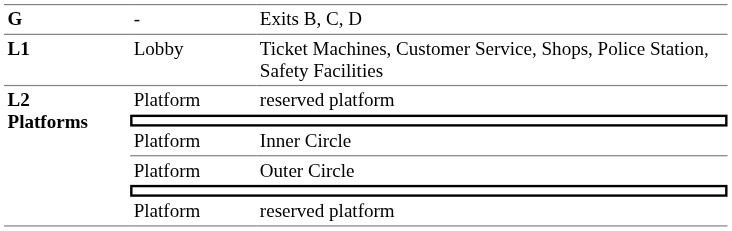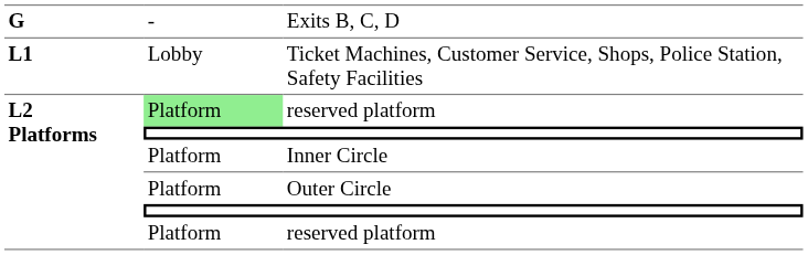L2 Platforms / reserved platform | column 2: no background -> lightgreen background
